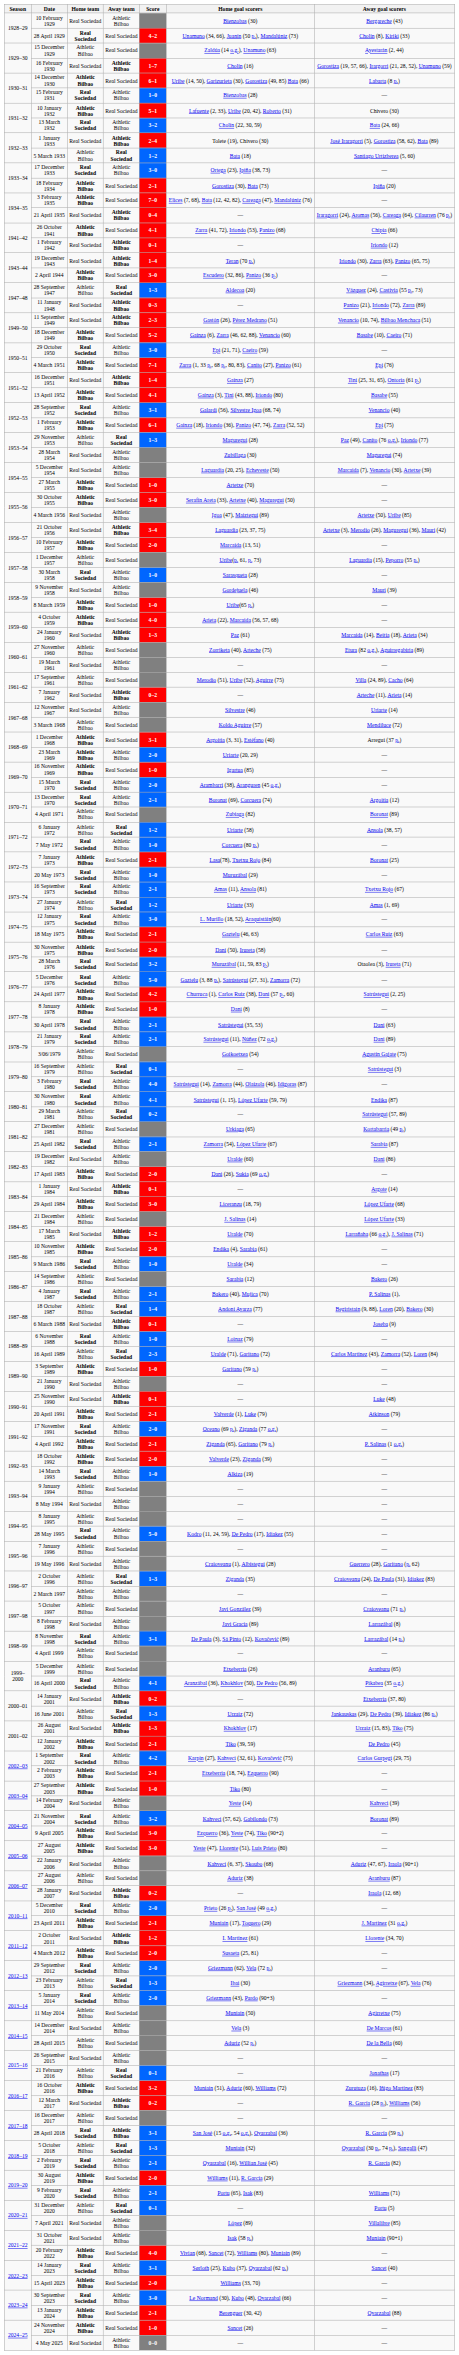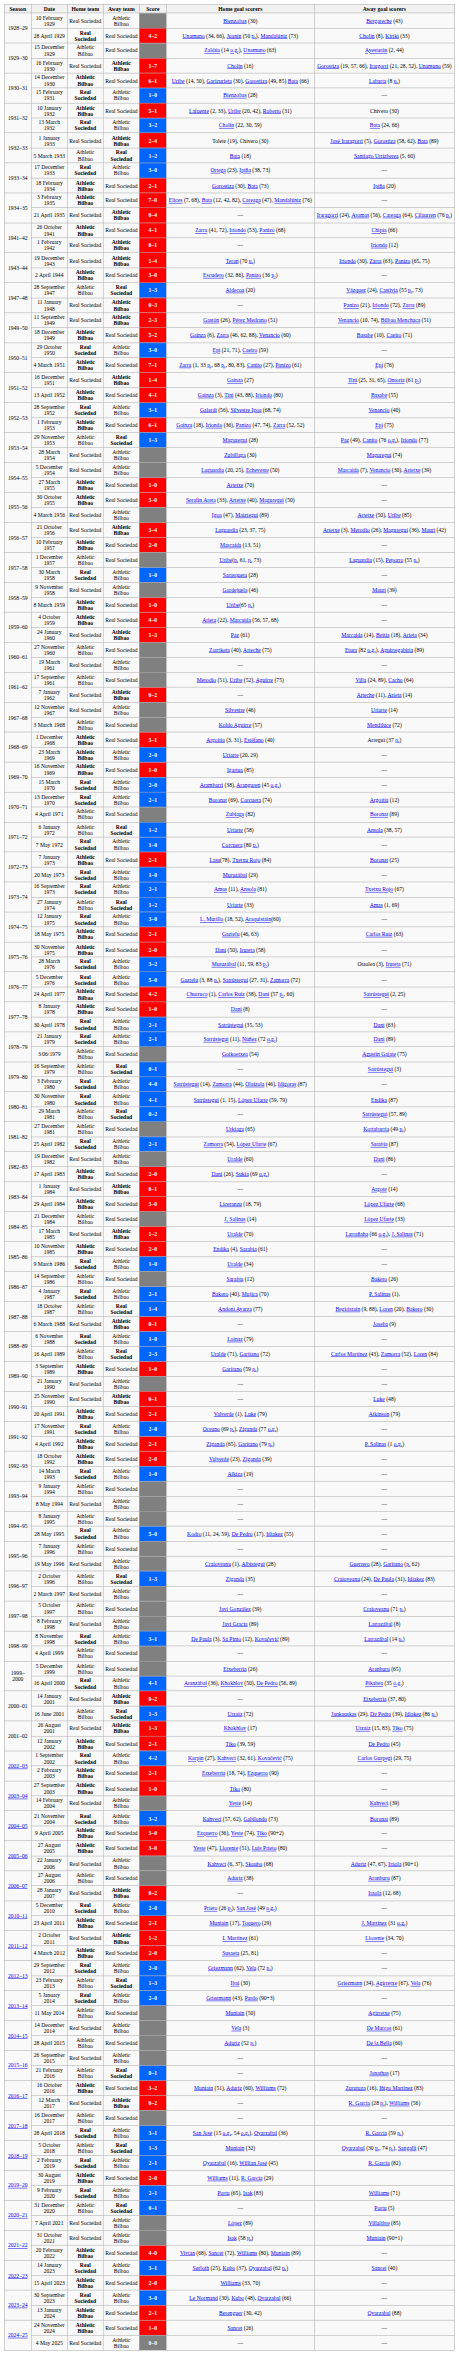28 March 1976 | Away team: Real Sociedad -> Athletic Bilbao
2 March 1997 | Home team: Athletic Bilbao -> Real Sociedad
28 April 2018 | Away team: bold -> normal
